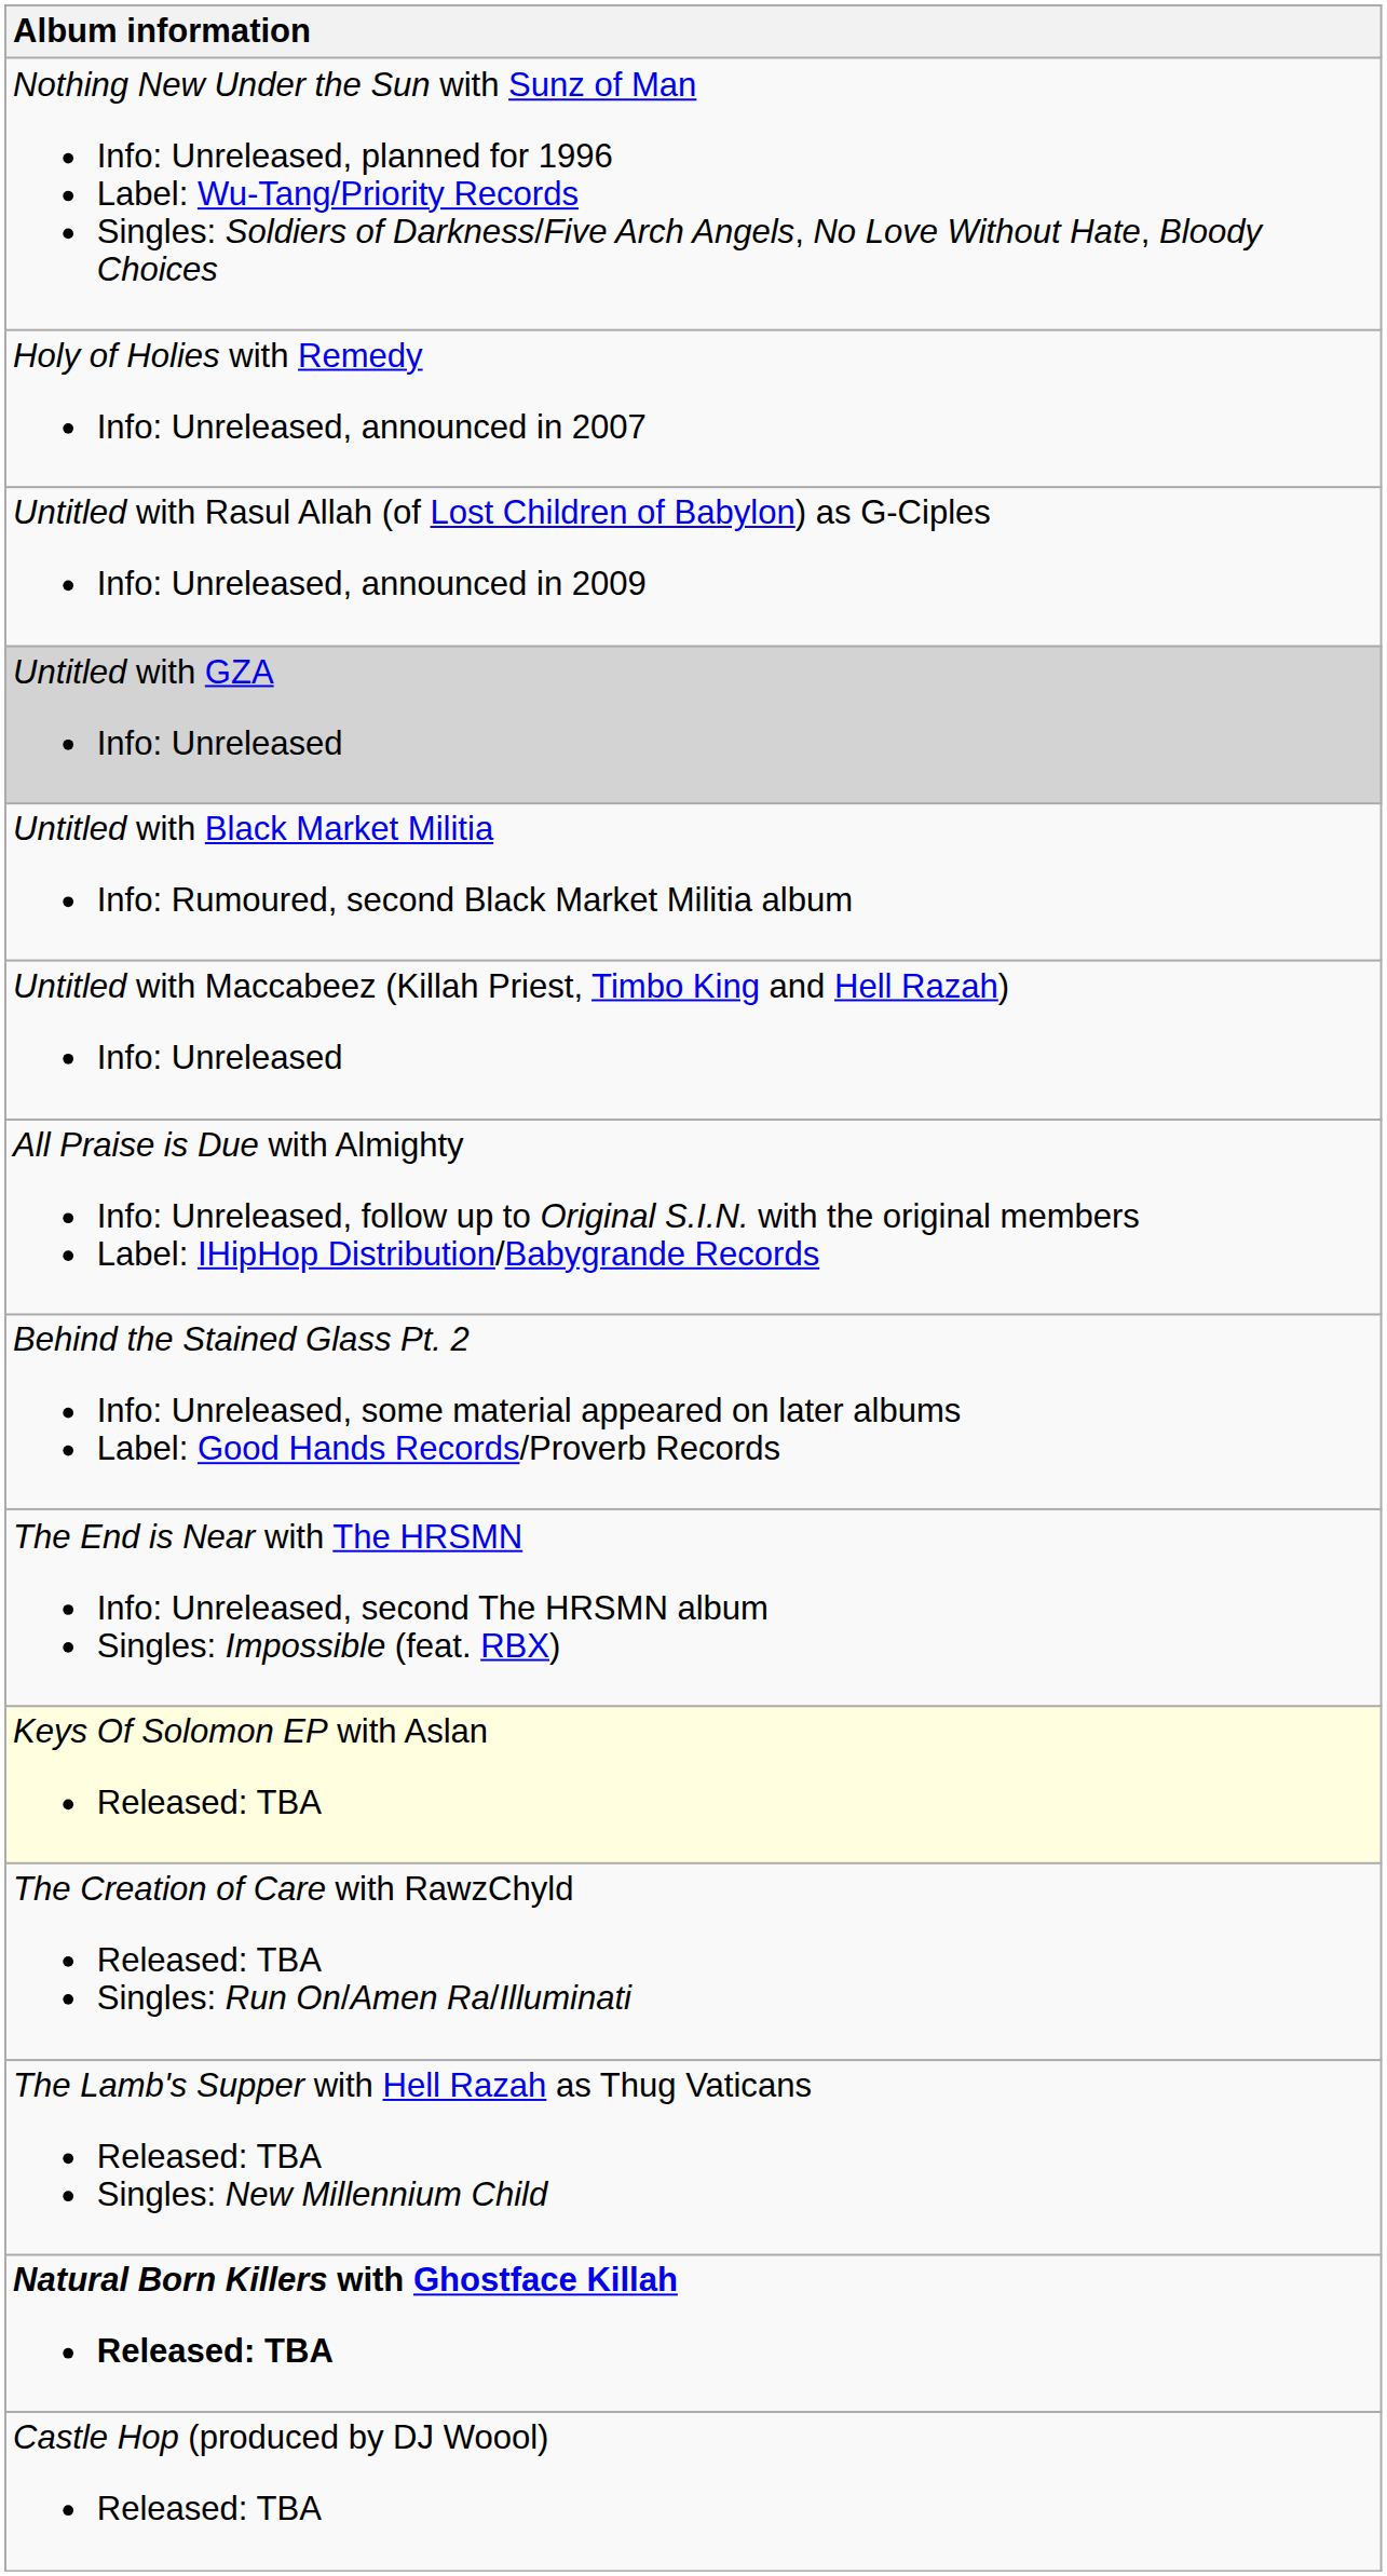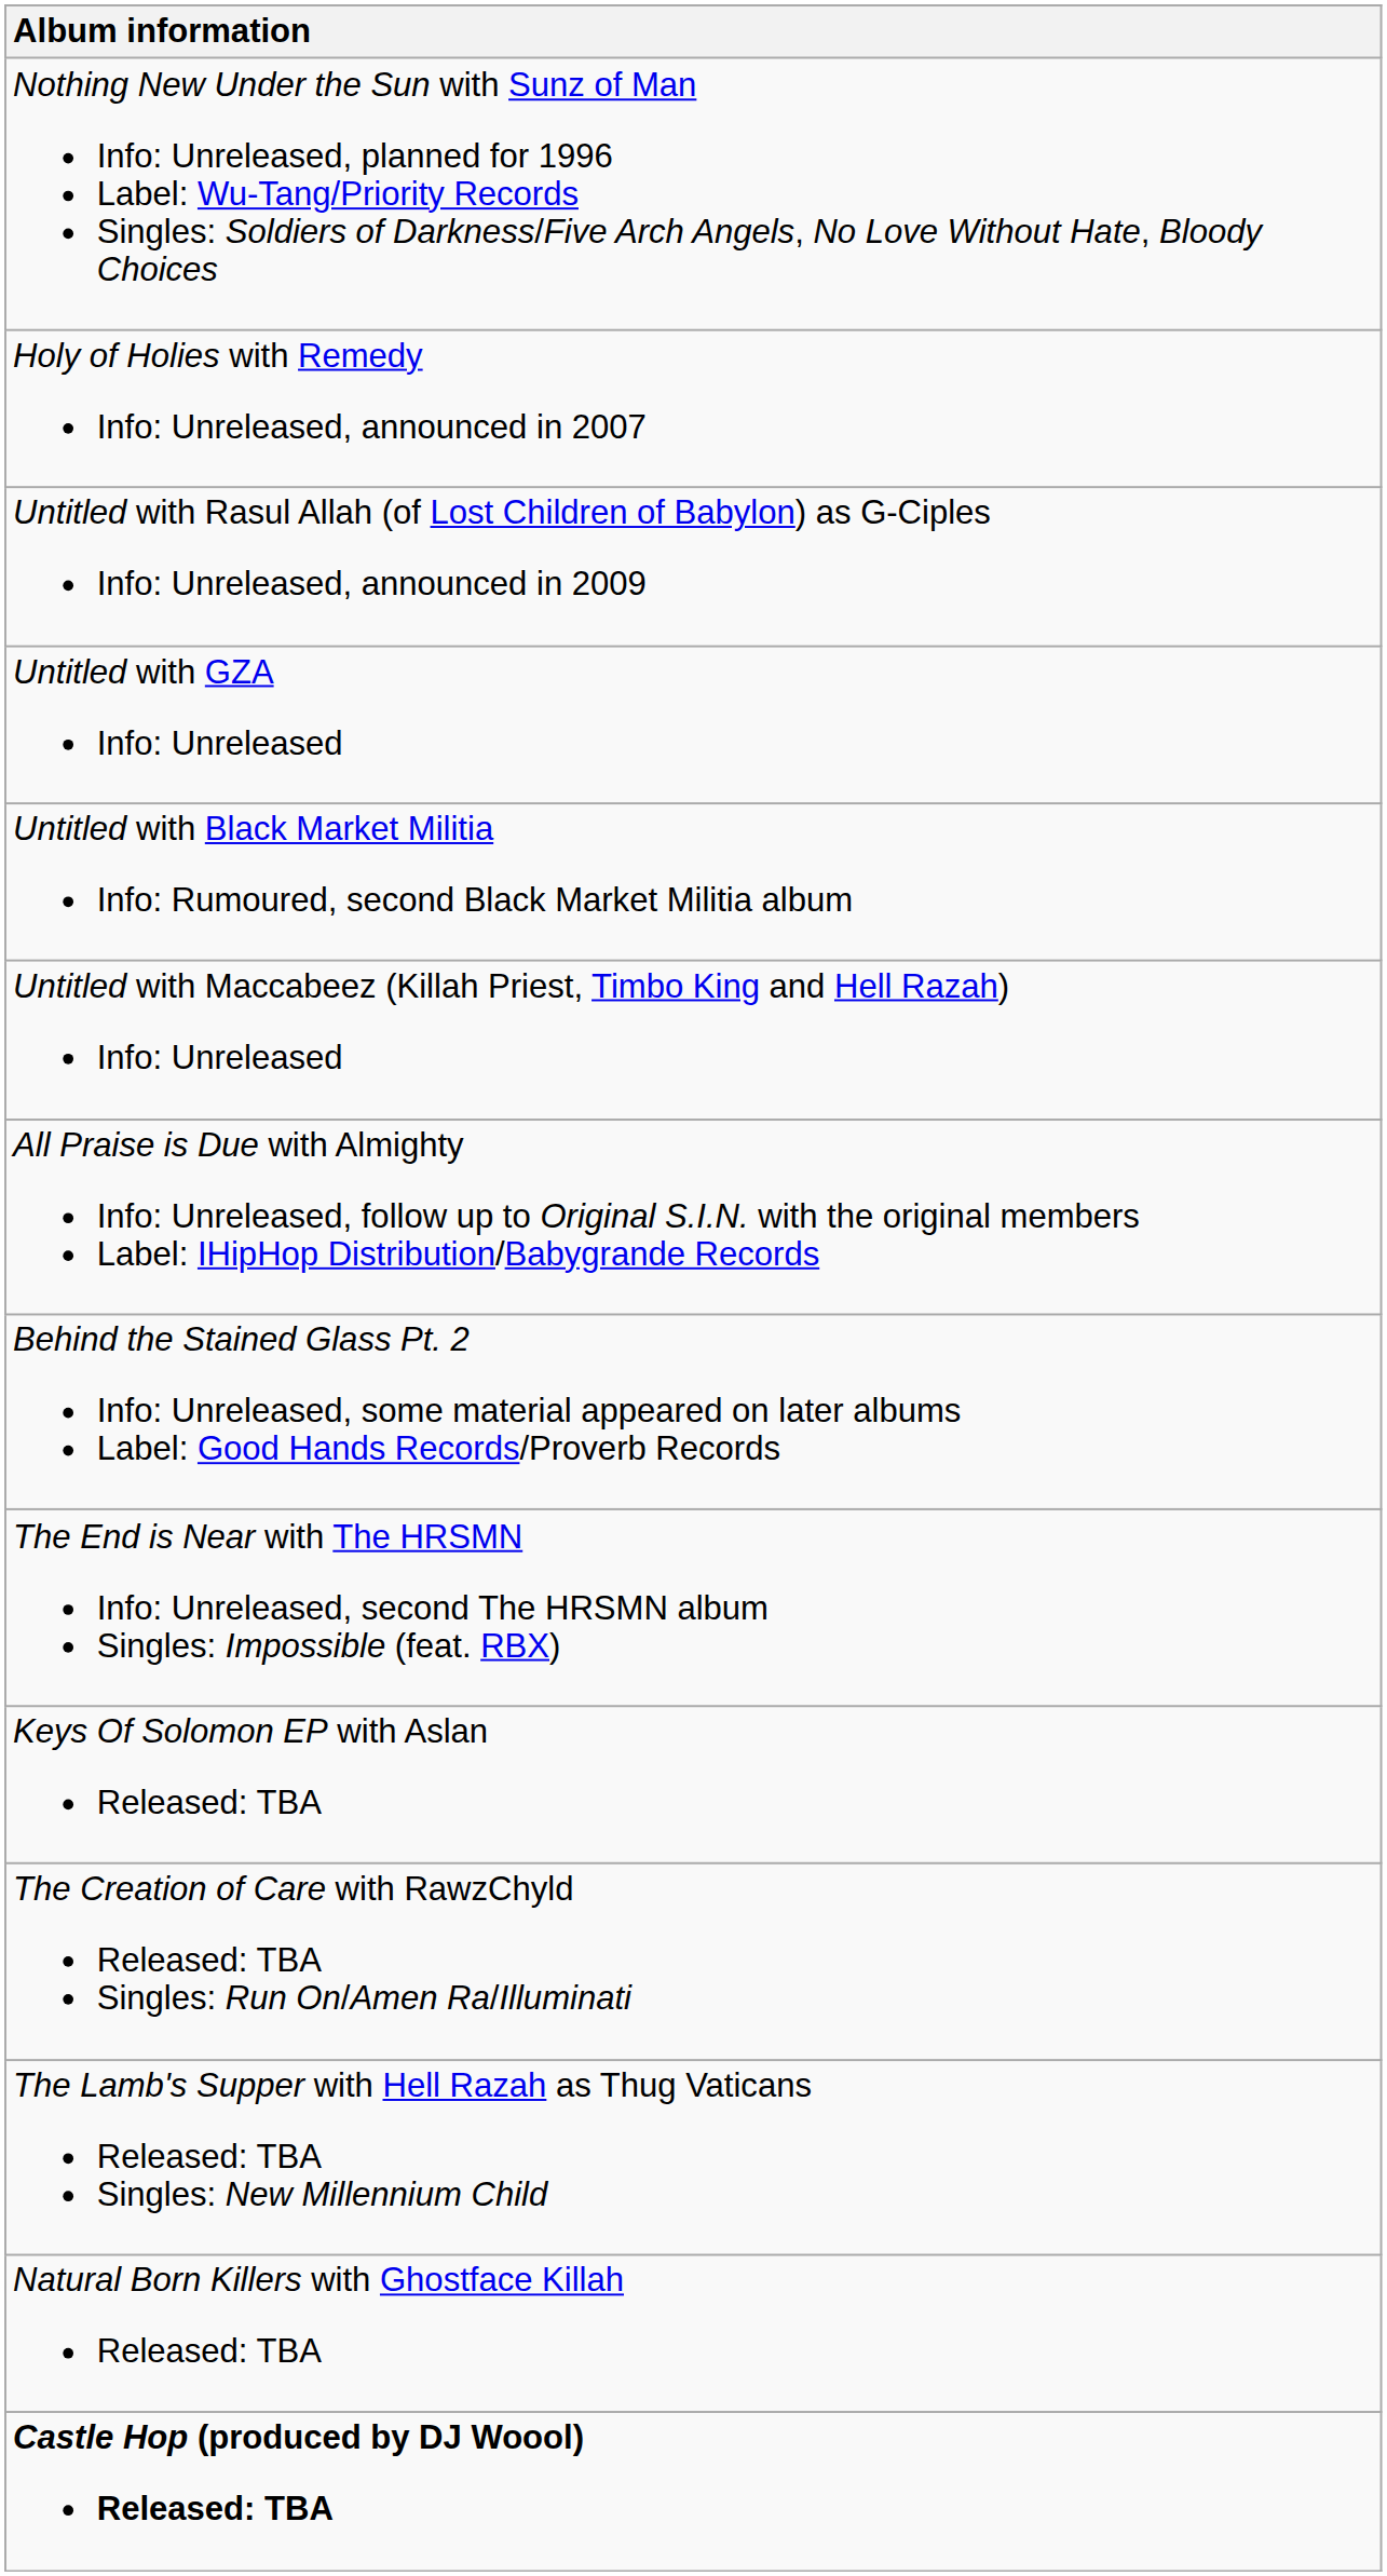row 5 | column 1: lightgrey background -> no background
row 11 | column 1: lightyellow background -> no background
row 14 | column 1: bold -> normal
row 15 | column 1: normal -> bold
